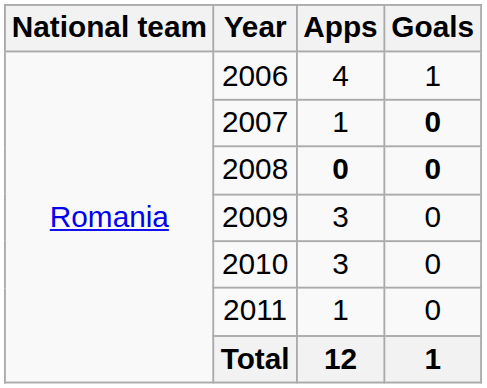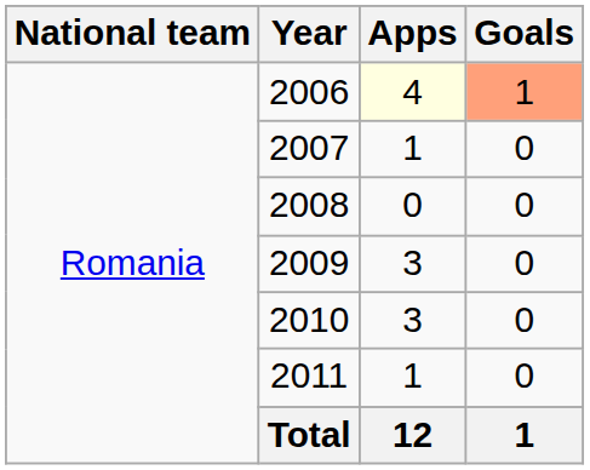2006 | Apps: no background -> lightyellow background
2006 | Goals: no background -> lightsalmon background
2007 | Goals: bold -> normal
2008 | Apps: bold -> normal
2008 | Goals: bold -> normal
